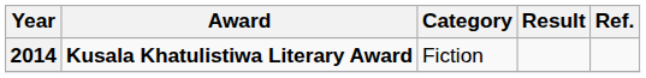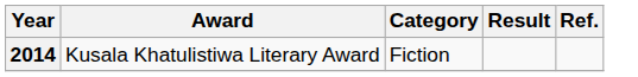2014 | Award: bold -> normal
